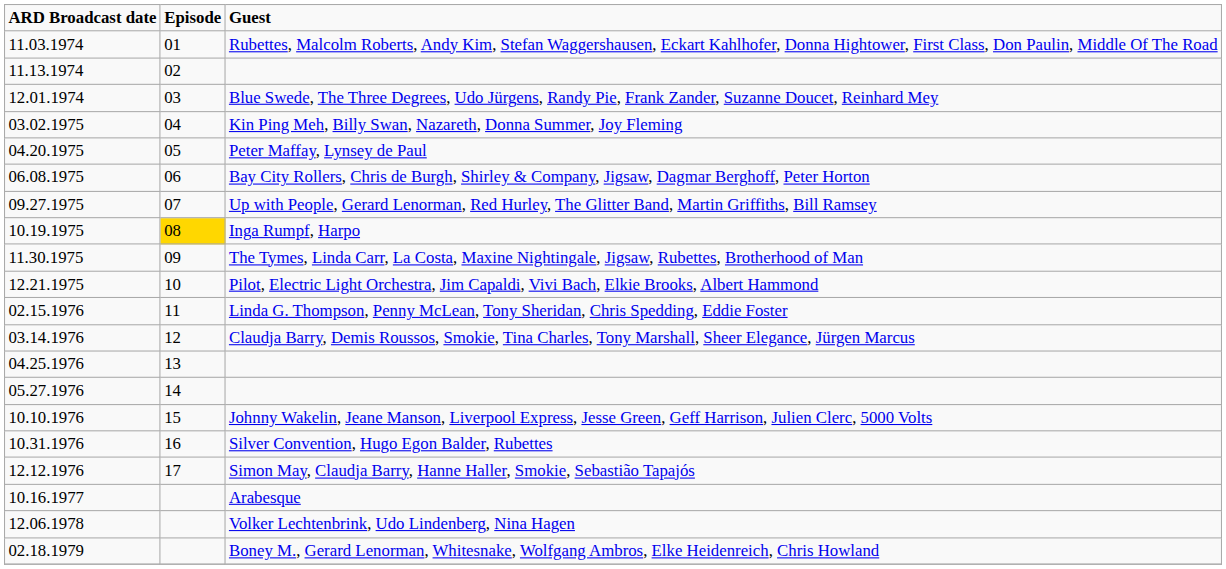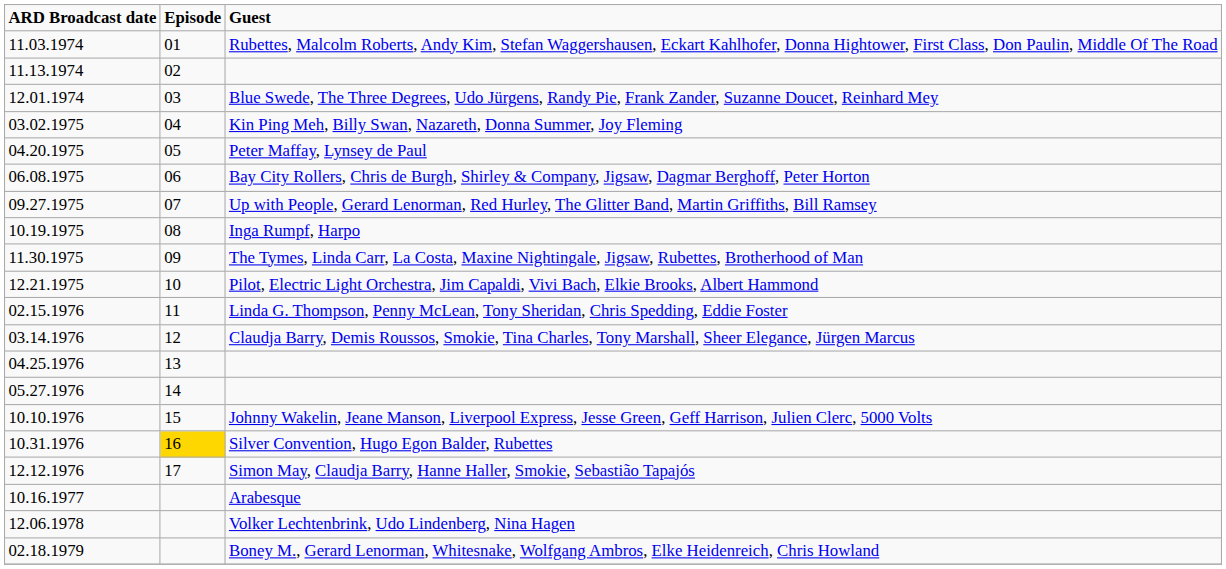Inga Rumpf, Harpo | Episode: gold background -> no background
Silver Convention, Hugo Egon Balder, Rubettes | Episode: no background -> gold background
